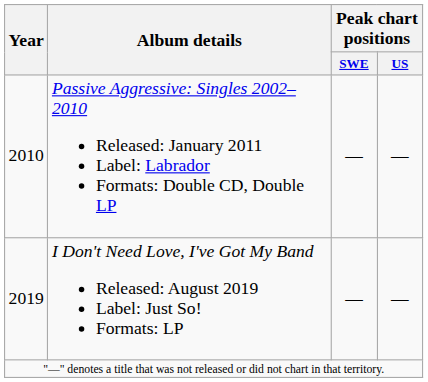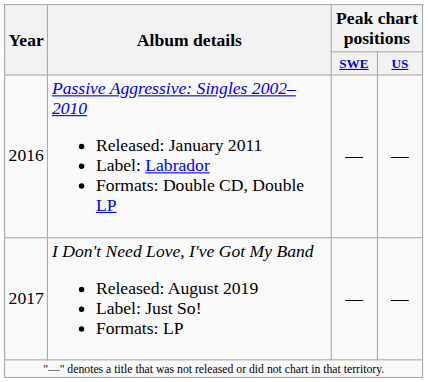row 3 | Year: 2010 -> 2016
row 4 | Year: 2019 -> 2017
